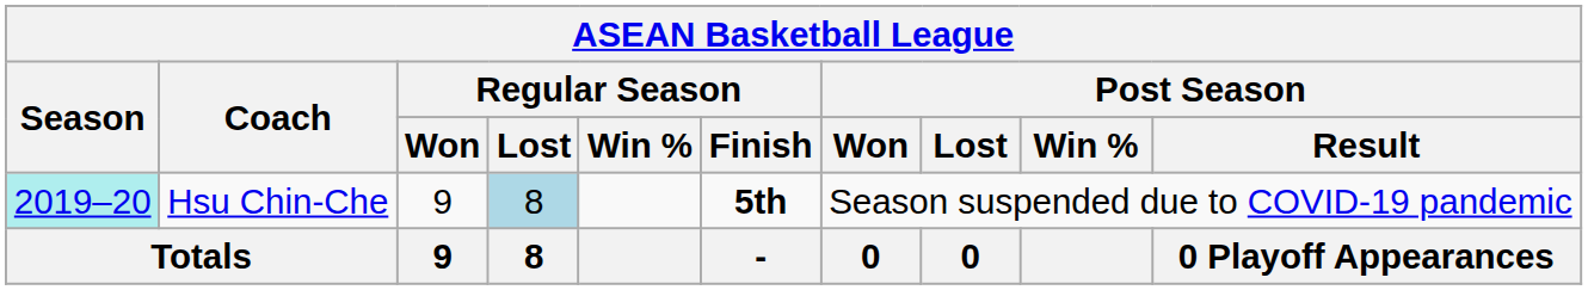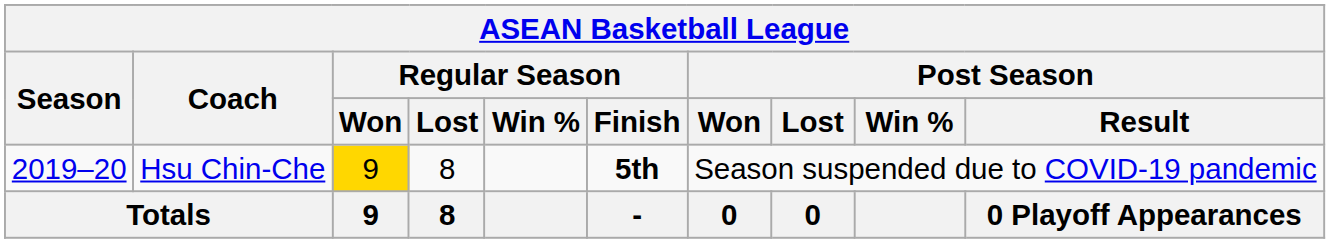Hsu Chin-Che | Season: paleturquoise background -> no background
Hsu Chin-Che | Regular Season / Won: no background -> gold background
Hsu Chin-Che | Regular Season / Lost: lightblue background -> no background
